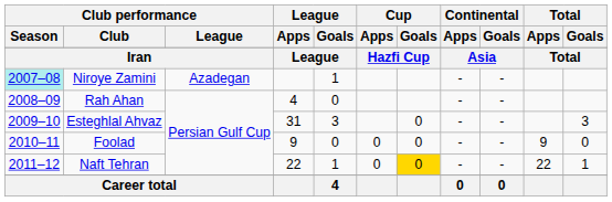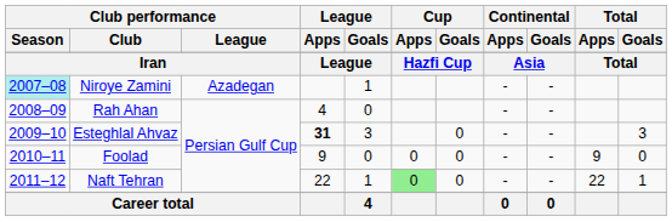Esteghlal Ahvaz | League / Apps: normal -> bold
Naft Tehran | Cup / Apps: no background -> lightgreen background
Naft Tehran | Cup / Goals: gold background -> no background
